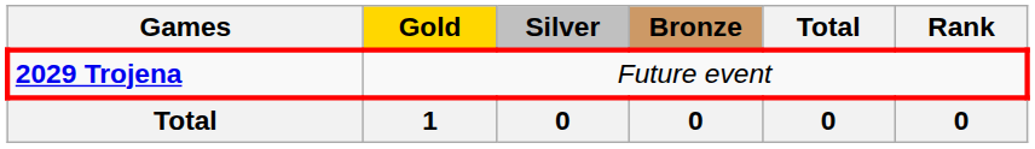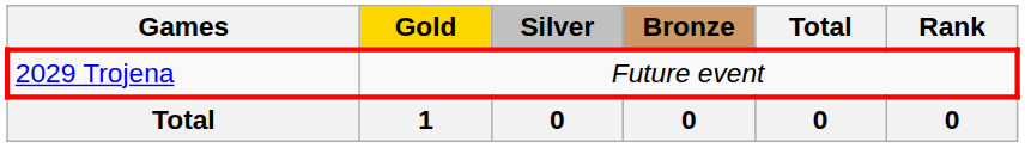2029 Trojena | Games: bold -> normal
